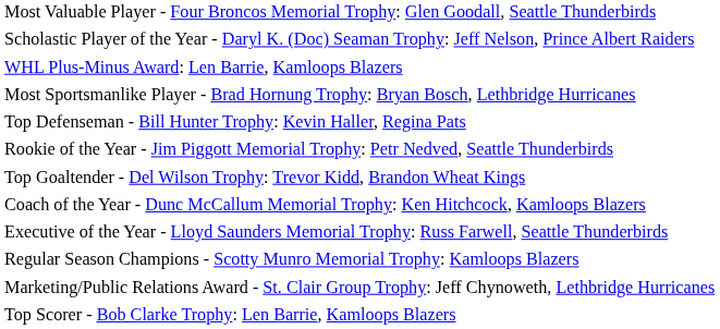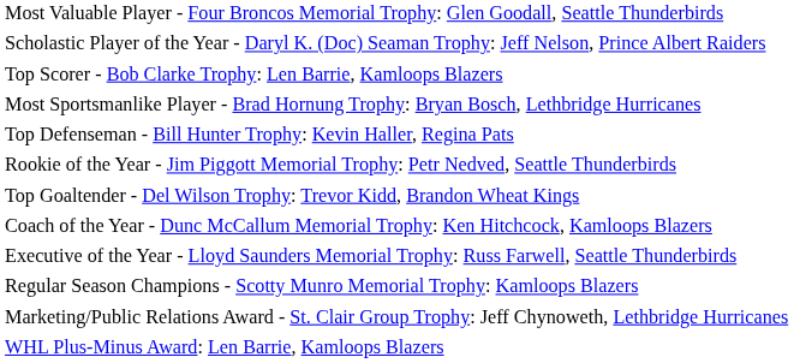row 3 | column 1: WHL Plus-Minus Award: Len Barrie, Kamloops Blazers -> Top Scorer - Bob Clarke Trophy: Len Barrie, Kamloops Blazers
row 12 | column 1: Top Scorer - Bob Clarke Trophy: Len Barrie, Kamloops Blazers -> WHL Plus-Minus Award: Len Barrie, Kamloops Blazers
